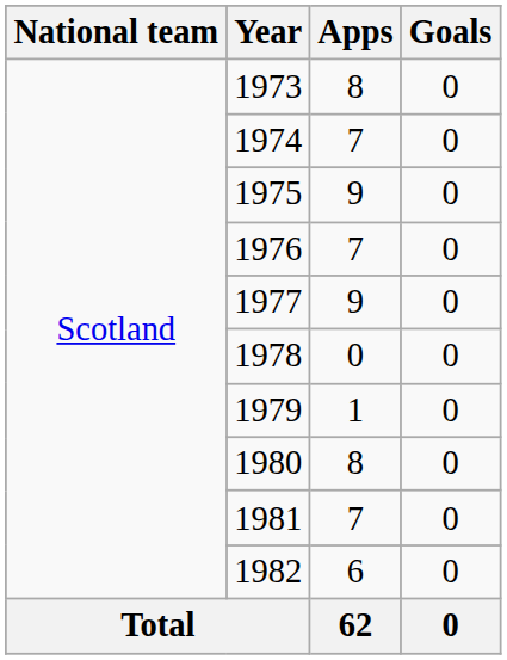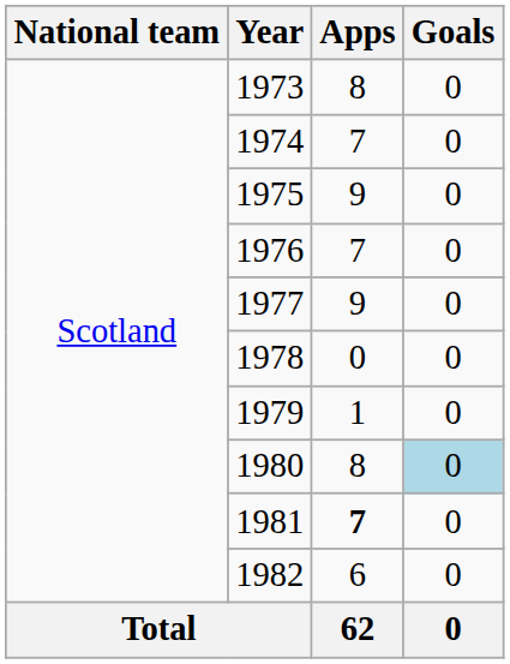1980 | Goals: no background -> lightblue background
1981 | Apps: normal -> bold
